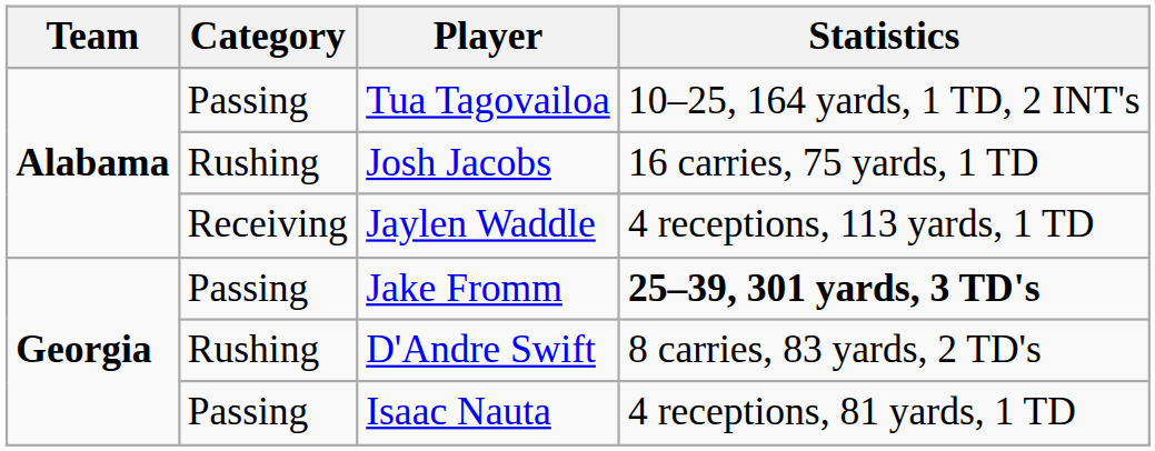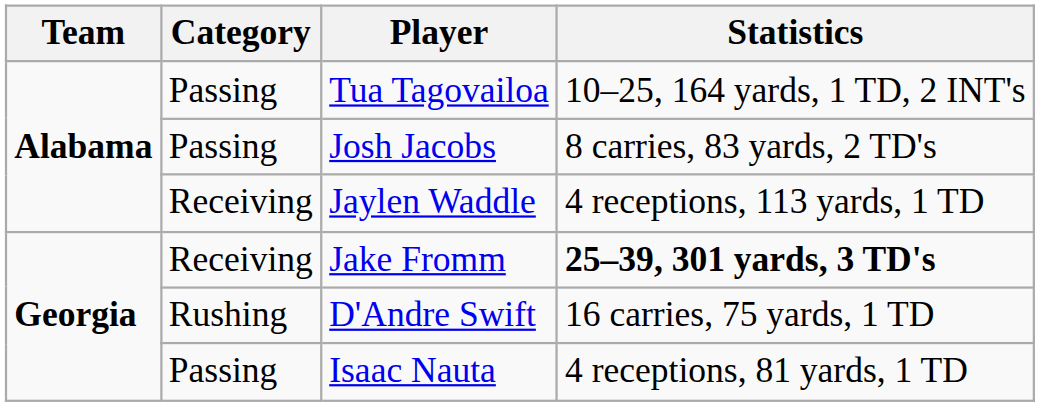Josh Jacobs | Category: Rushing -> Passing
Josh Jacobs | Statistics: 16 carries, 75 yards, 1 TD -> 8 carries, 83 yards, 2 TD's
Jake Fromm | Category: Passing -> Receiving
D'Andre Swift | Statistics: 8 carries, 83 yards, 2 TD's -> 16 carries, 75 yards, 1 TD
